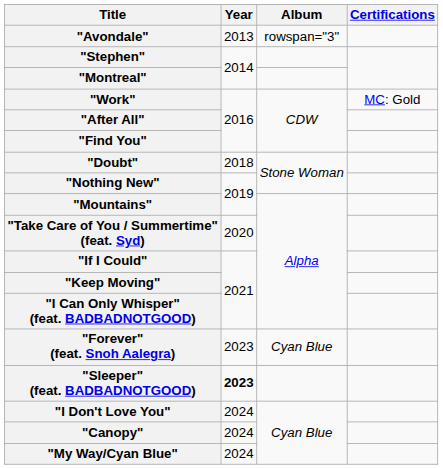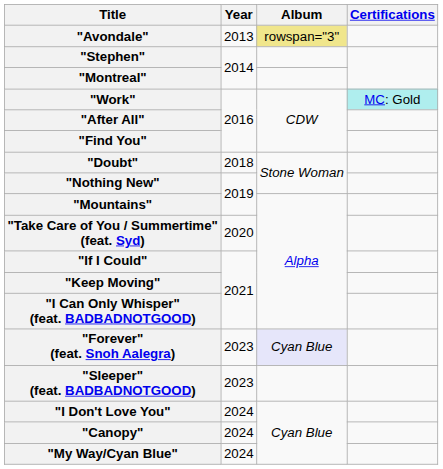"Avondale" | Album: no background -> khaki background
"Work" | Certifications: no background -> paleturquoise background
"Forever" (feat. Snoh Aalegra) | Album: no background -> lavender background
"Sleeper" (feat. BADBADNOTGOOD) | Year: bold -> normal
